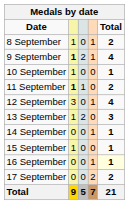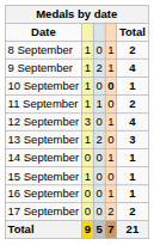9 September | column 2: bold -> normal
10 September | column 4: normal -> bold
11 September | column 2: bold -> normal
16 September | Total: lightyellow background -> no background
